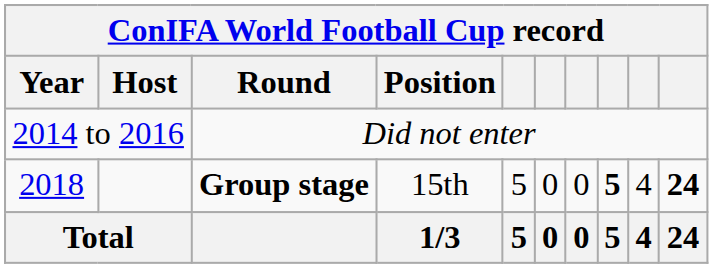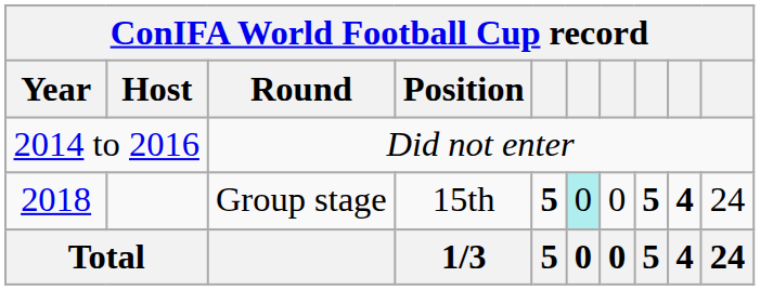2018 | Round: bold -> normal
2018 | column 5: normal -> bold
2018 | column 6: no background -> paleturquoise background
2018 | column 9: normal -> bold
2018 | column 10: bold -> normal
